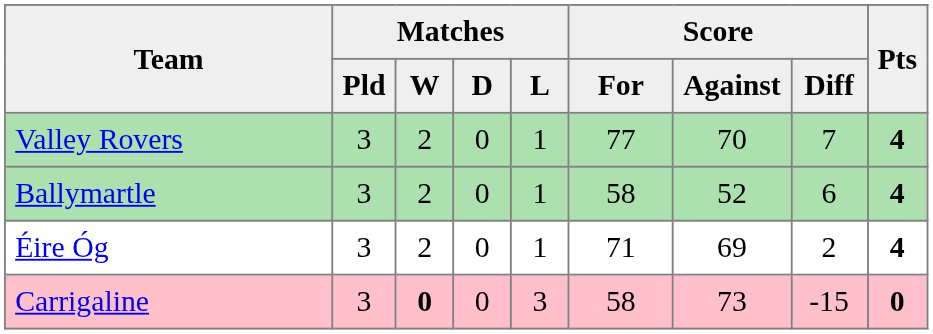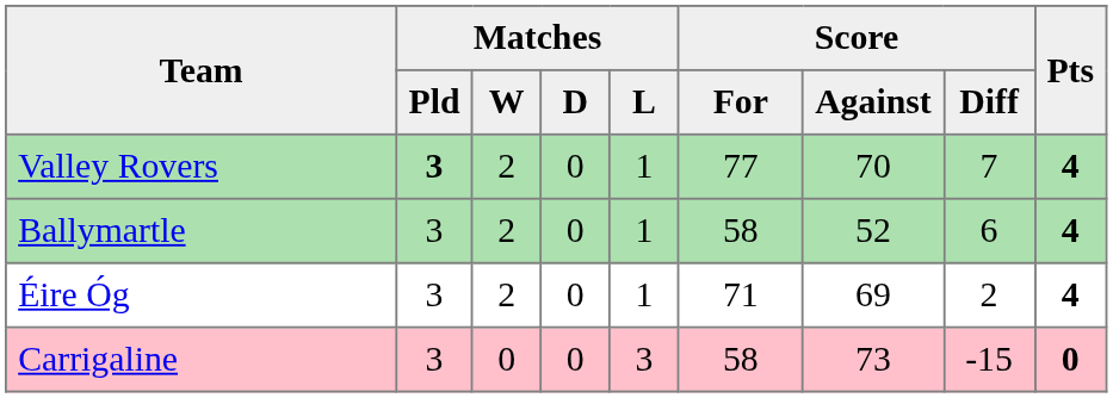Valley Rovers | Matches / Pld: normal -> bold
Carrigaline | Matches / W: bold -> normal
